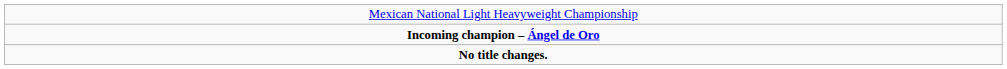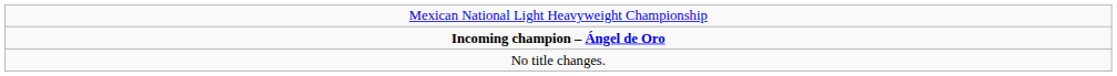row 3 | column 1: bold -> normal
